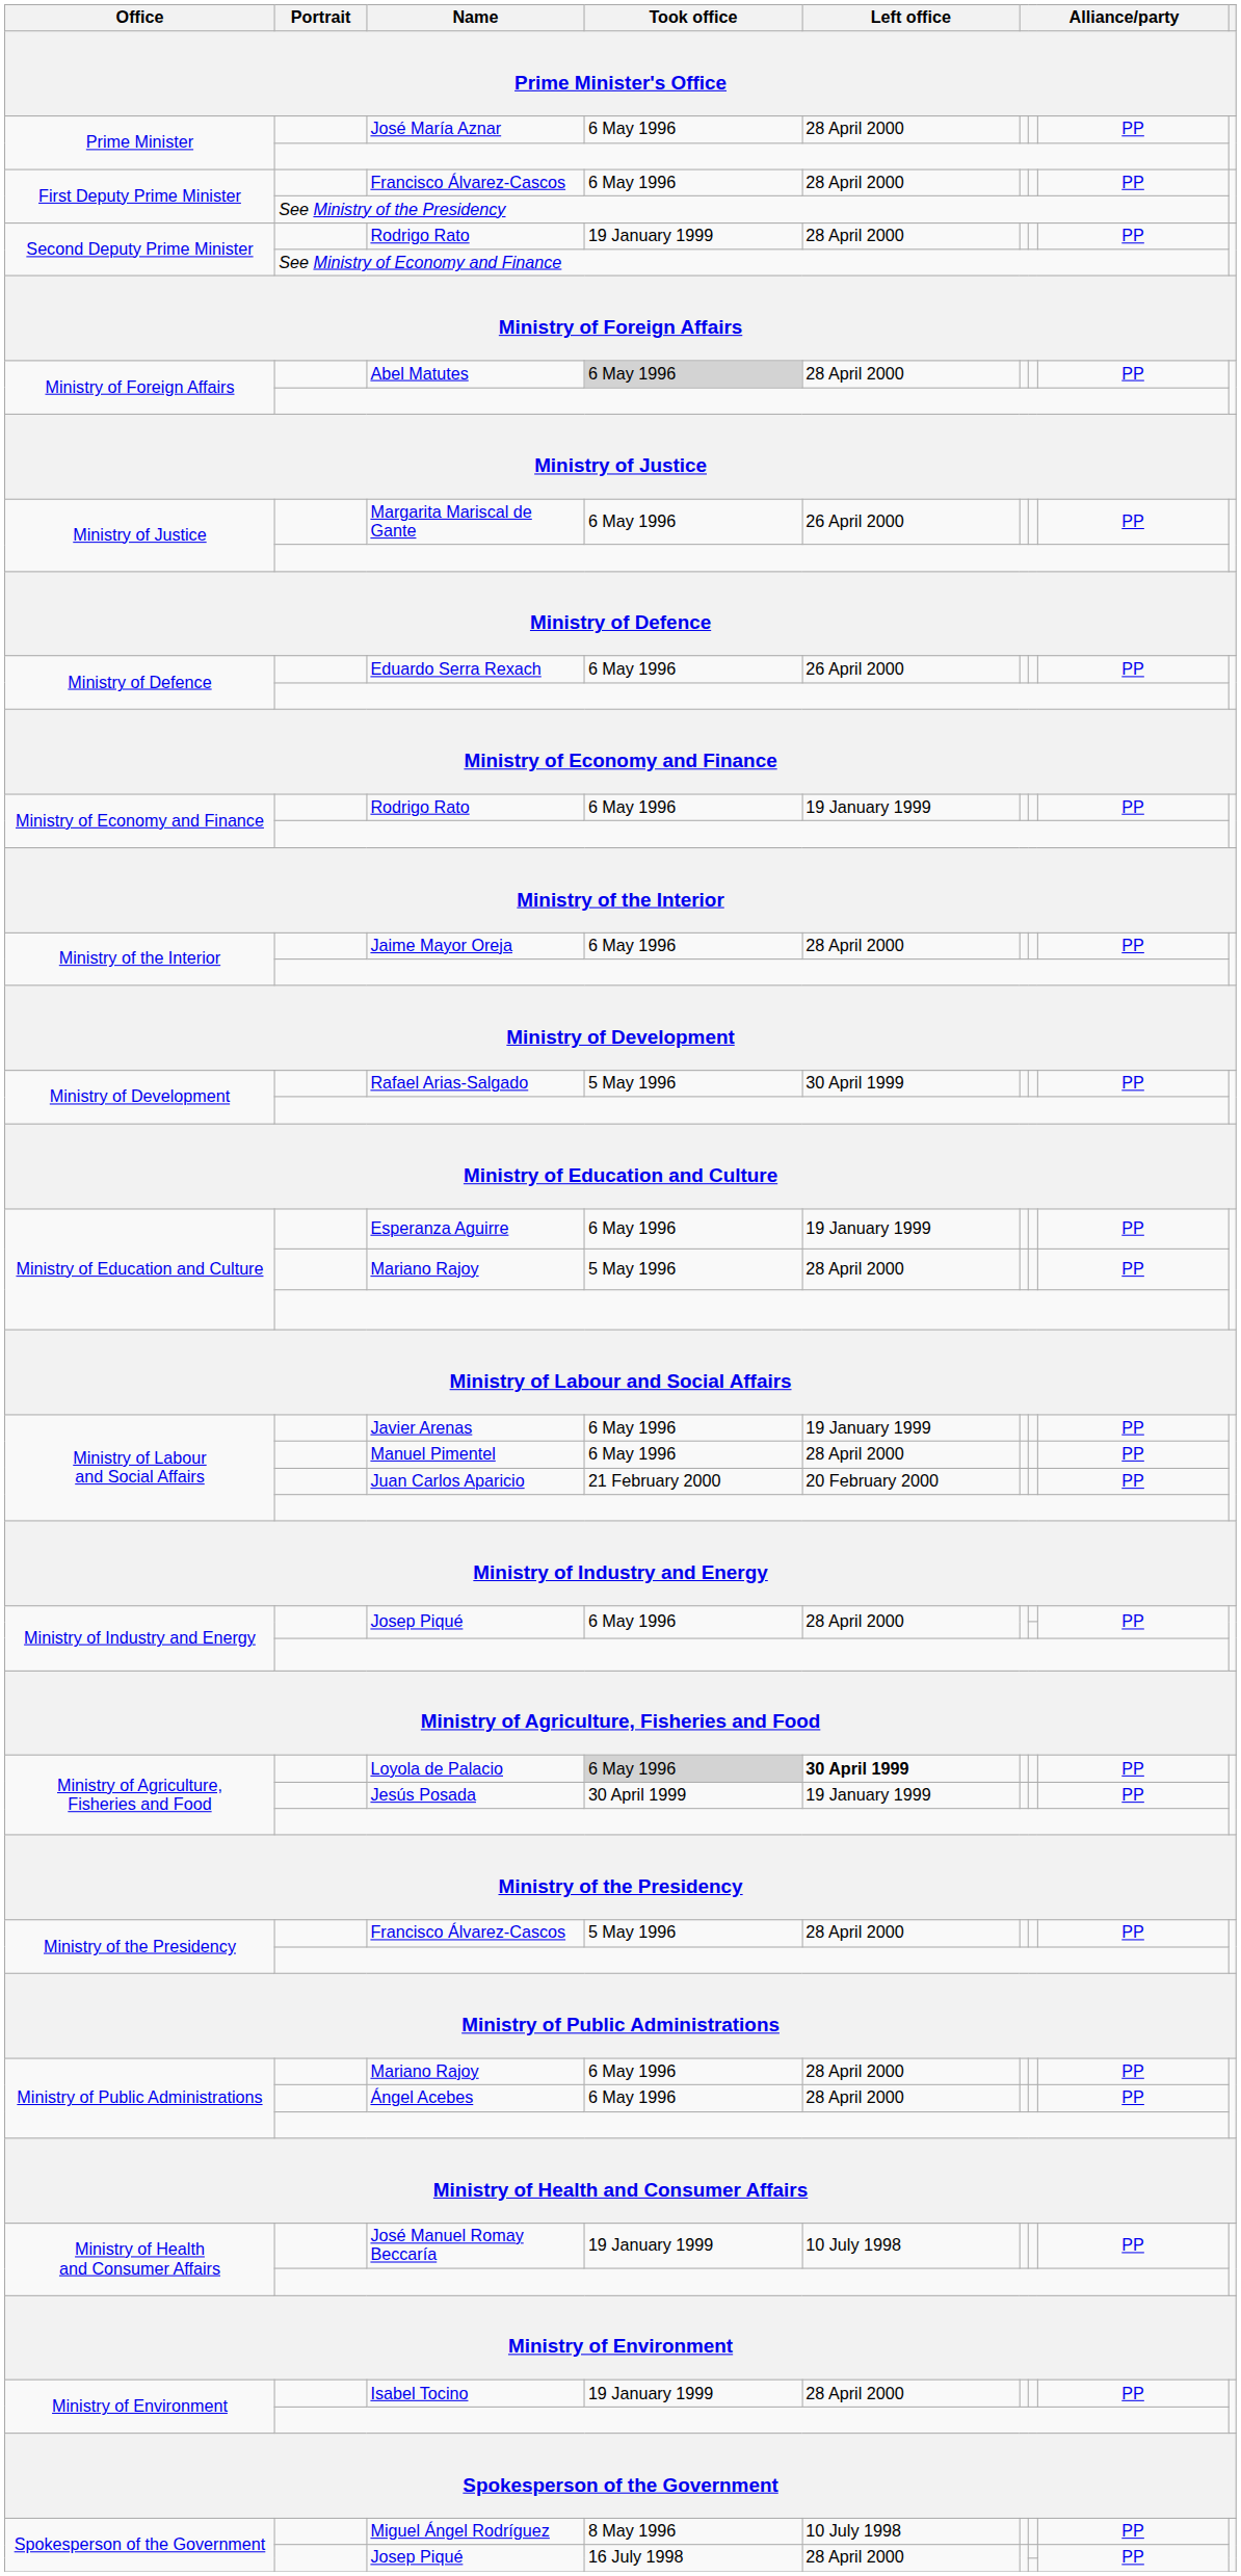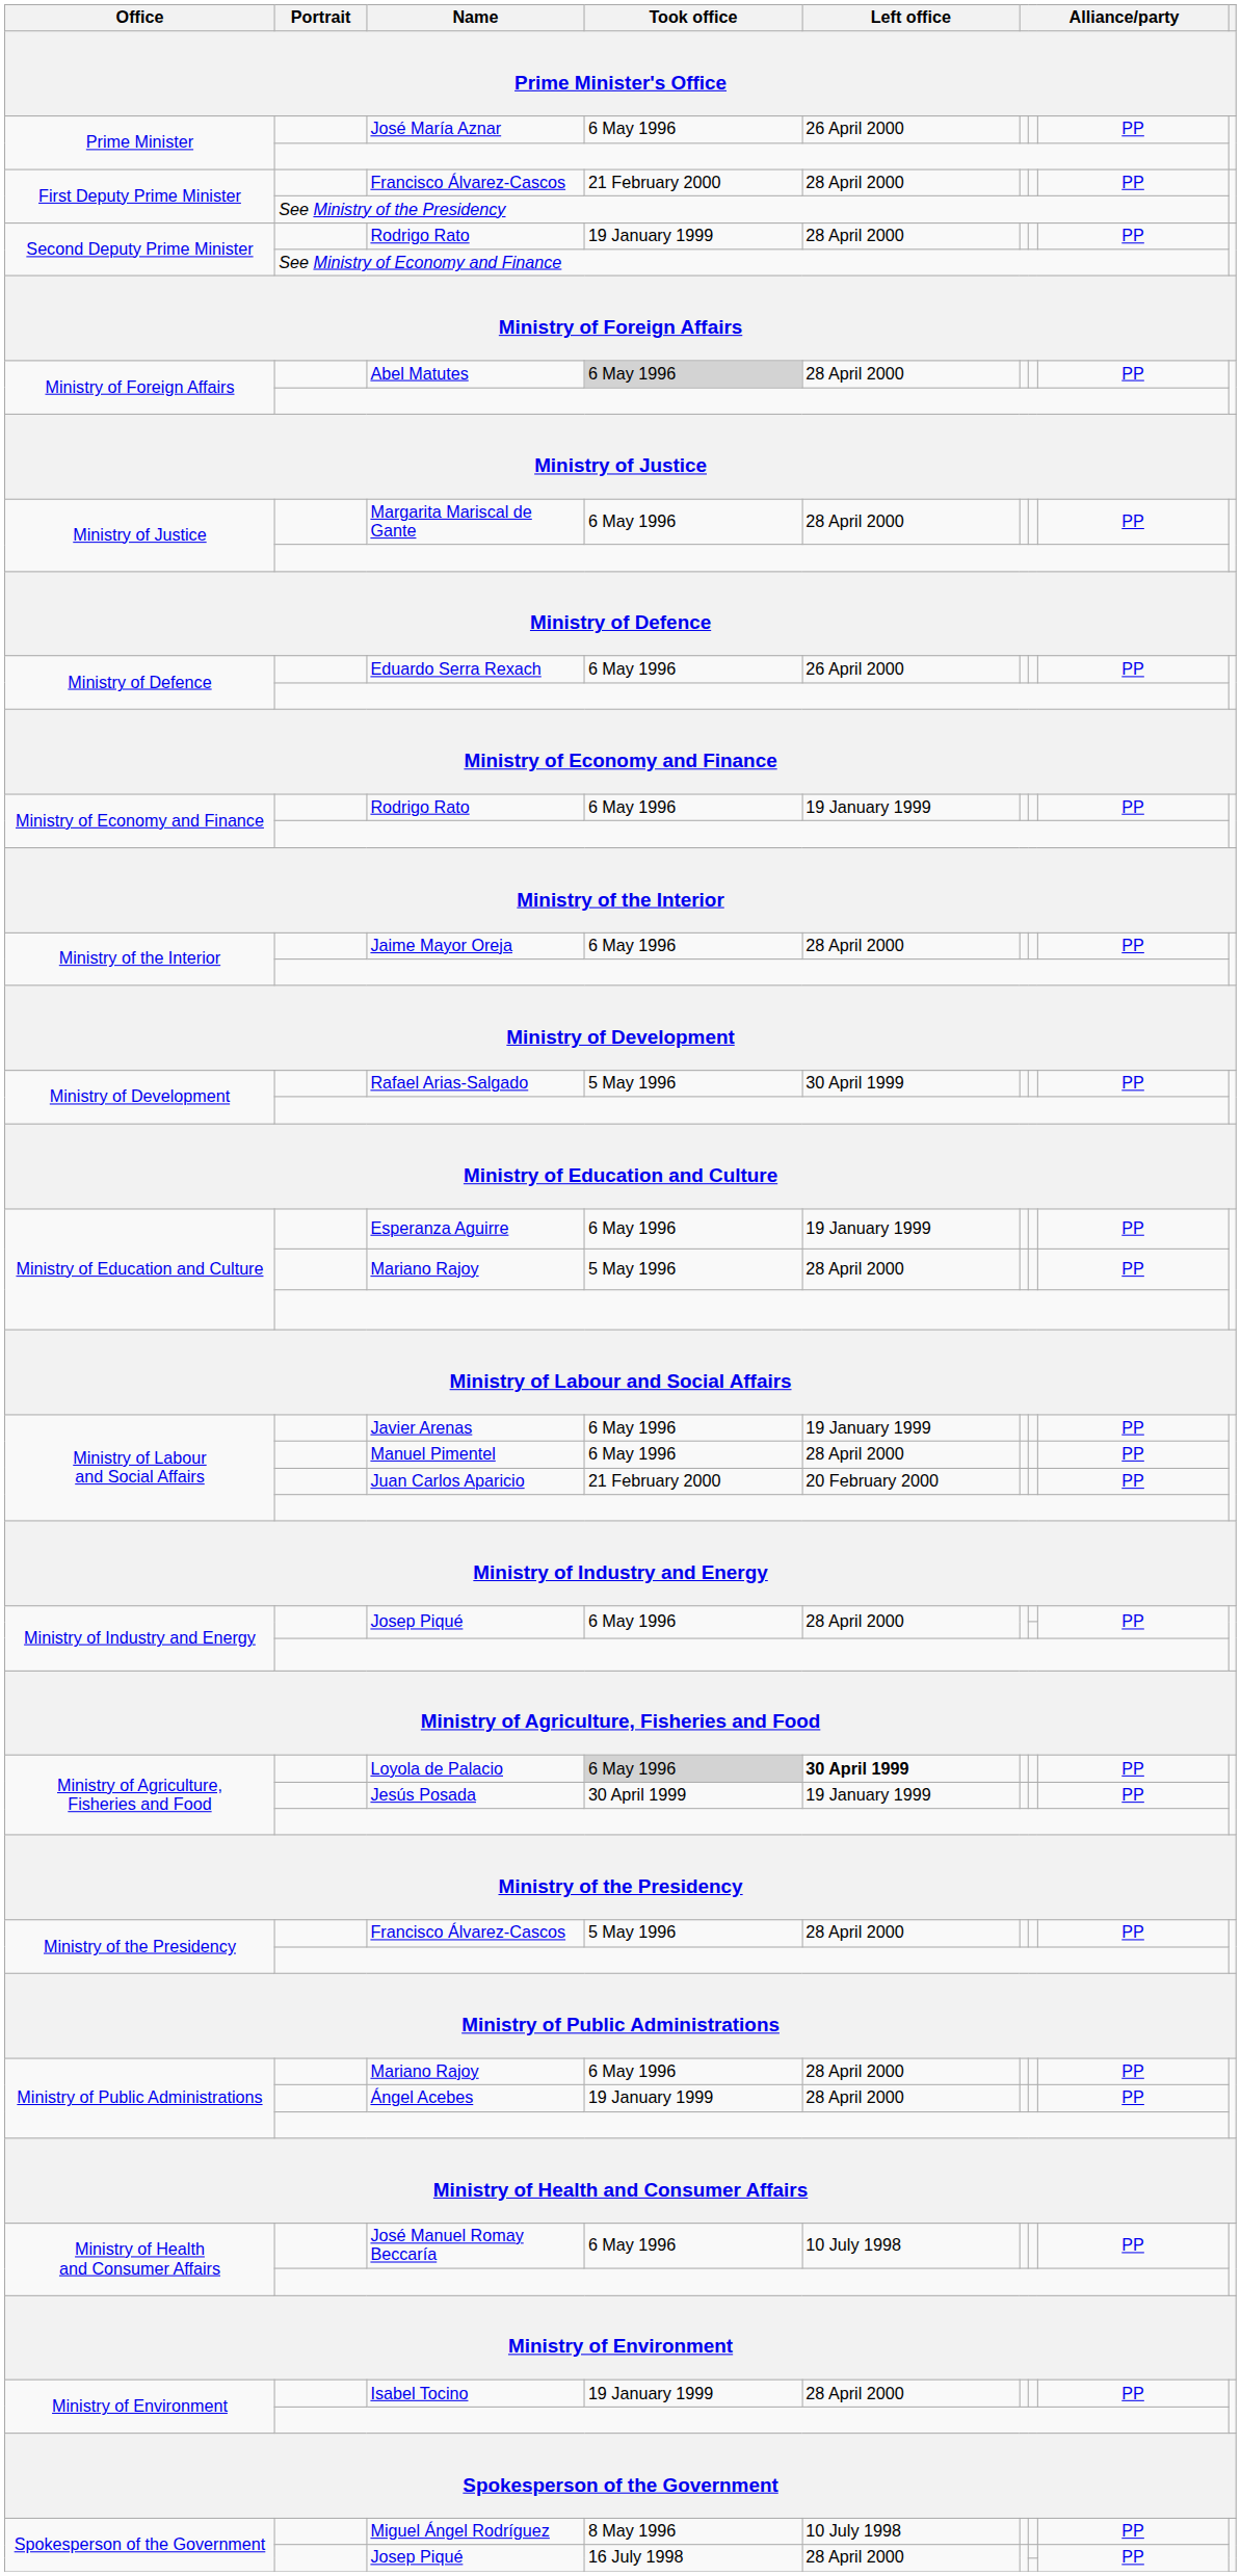José María Aznar | Left office: 28 April 2000 -> 26 April 2000
First Deputy Prime Minister / Francisco Álvarez-Cascos | Took office: 6 May 1996 -> 21 February 2000
Margarita Mariscal de Gante | Left office: 26 April 2000 -> 28 April 2000
Ángel Acebes | Took office: 6 May 1996 -> 19 January 1999
José Manuel Romay Beccaría | Took office: 19 January 1999 -> 6 May 1996
